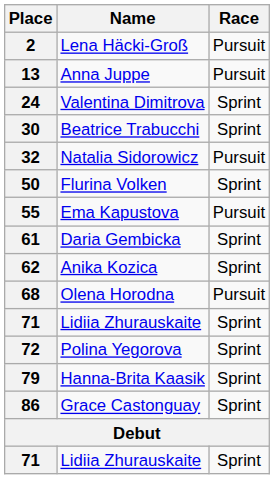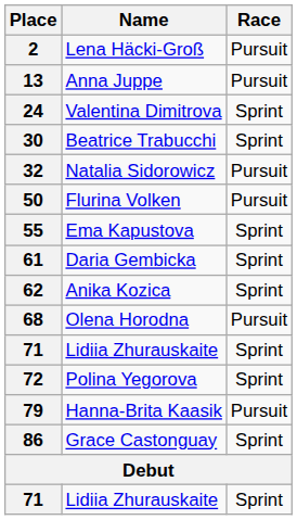50 | Race: Sprint -> Pursuit
55 | Race: Pursuit -> Sprint
79 | Race: Sprint -> Pursuit
